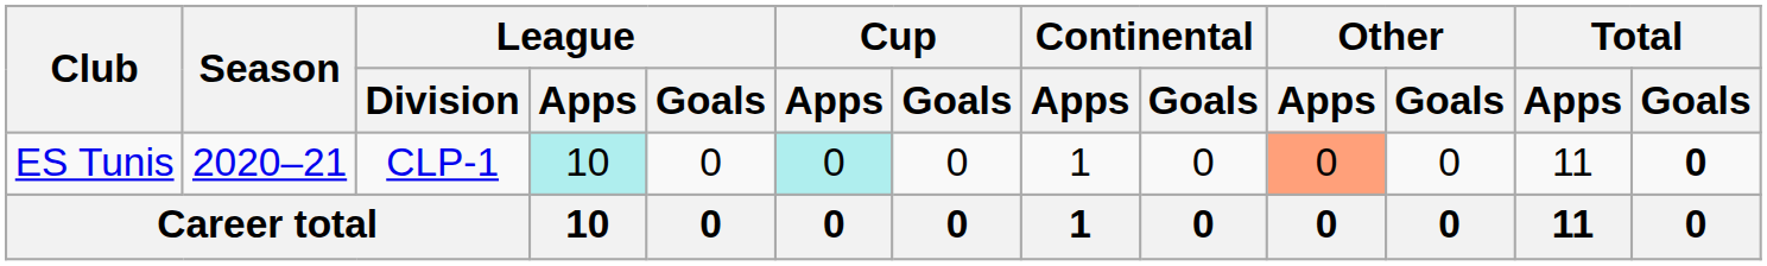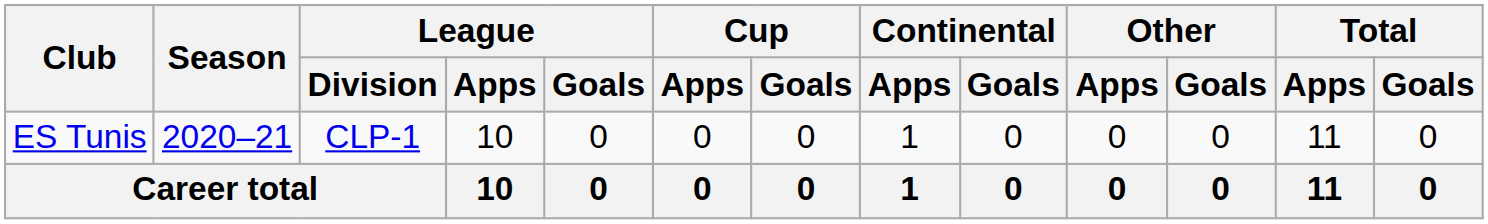ES Tunis | League / Apps: paleturquoise background -> no background
ES Tunis | Cup / Apps: paleturquoise background -> no background
ES Tunis | Other / Apps: lightsalmon background -> no background
ES Tunis | Total / Goals: bold -> normal
